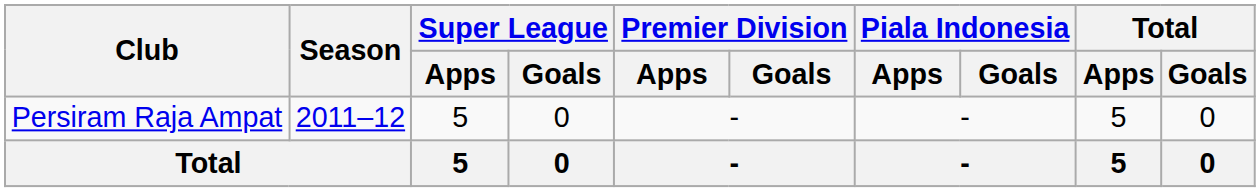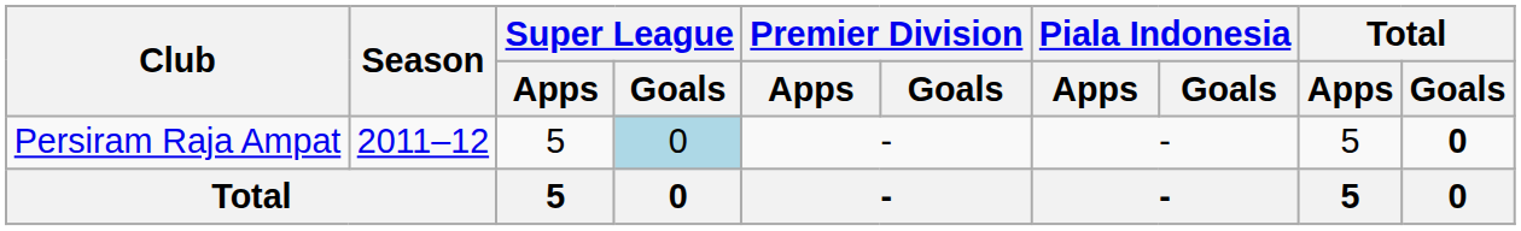Persiram Raja Ampat | Super League / Goals: no background -> lightblue background
Persiram Raja Ampat | Total / Goals: normal -> bold
